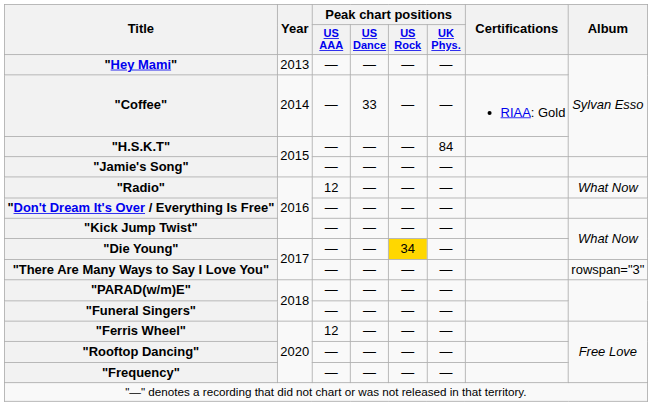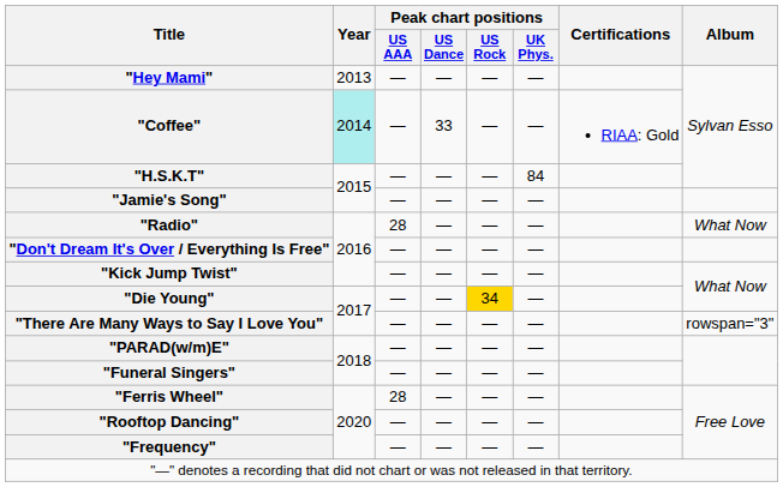"Coffee" | Year: no background -> paleturquoise background
"Radio" | Peak chart positions / US AAA: 12 -> 28
"Ferris Wheel" | Peak chart positions / US AAA: 12 -> 28
